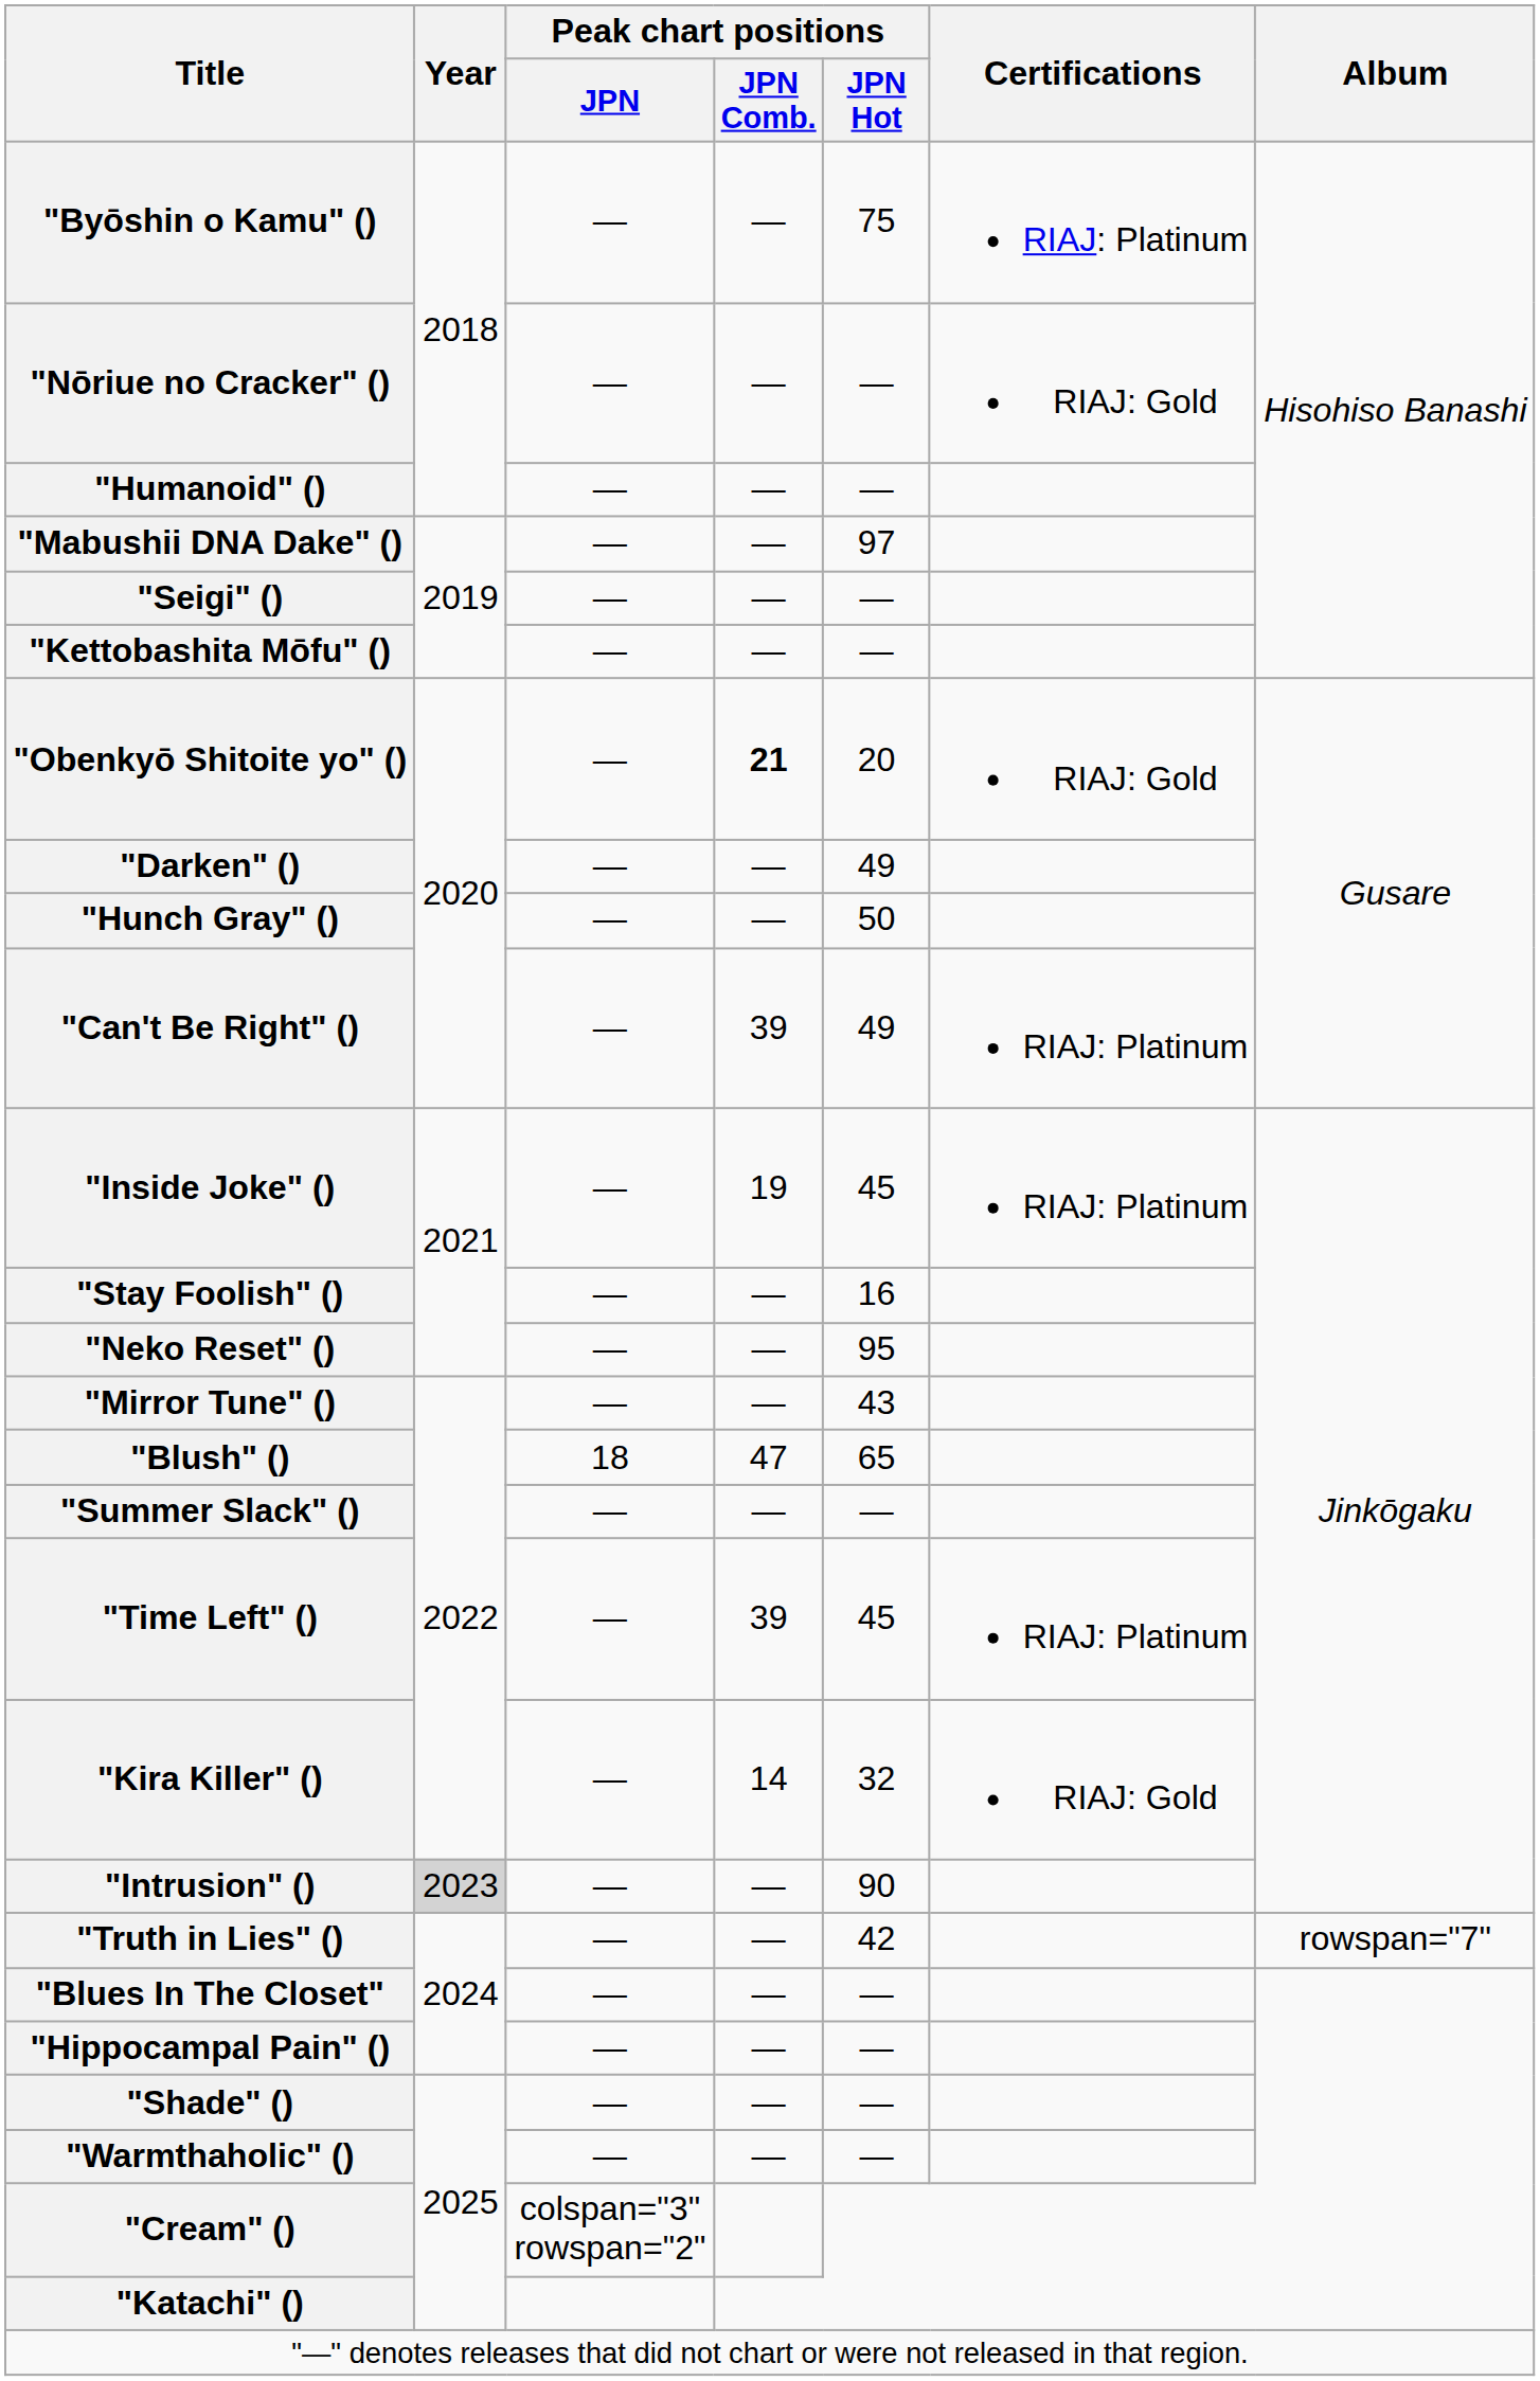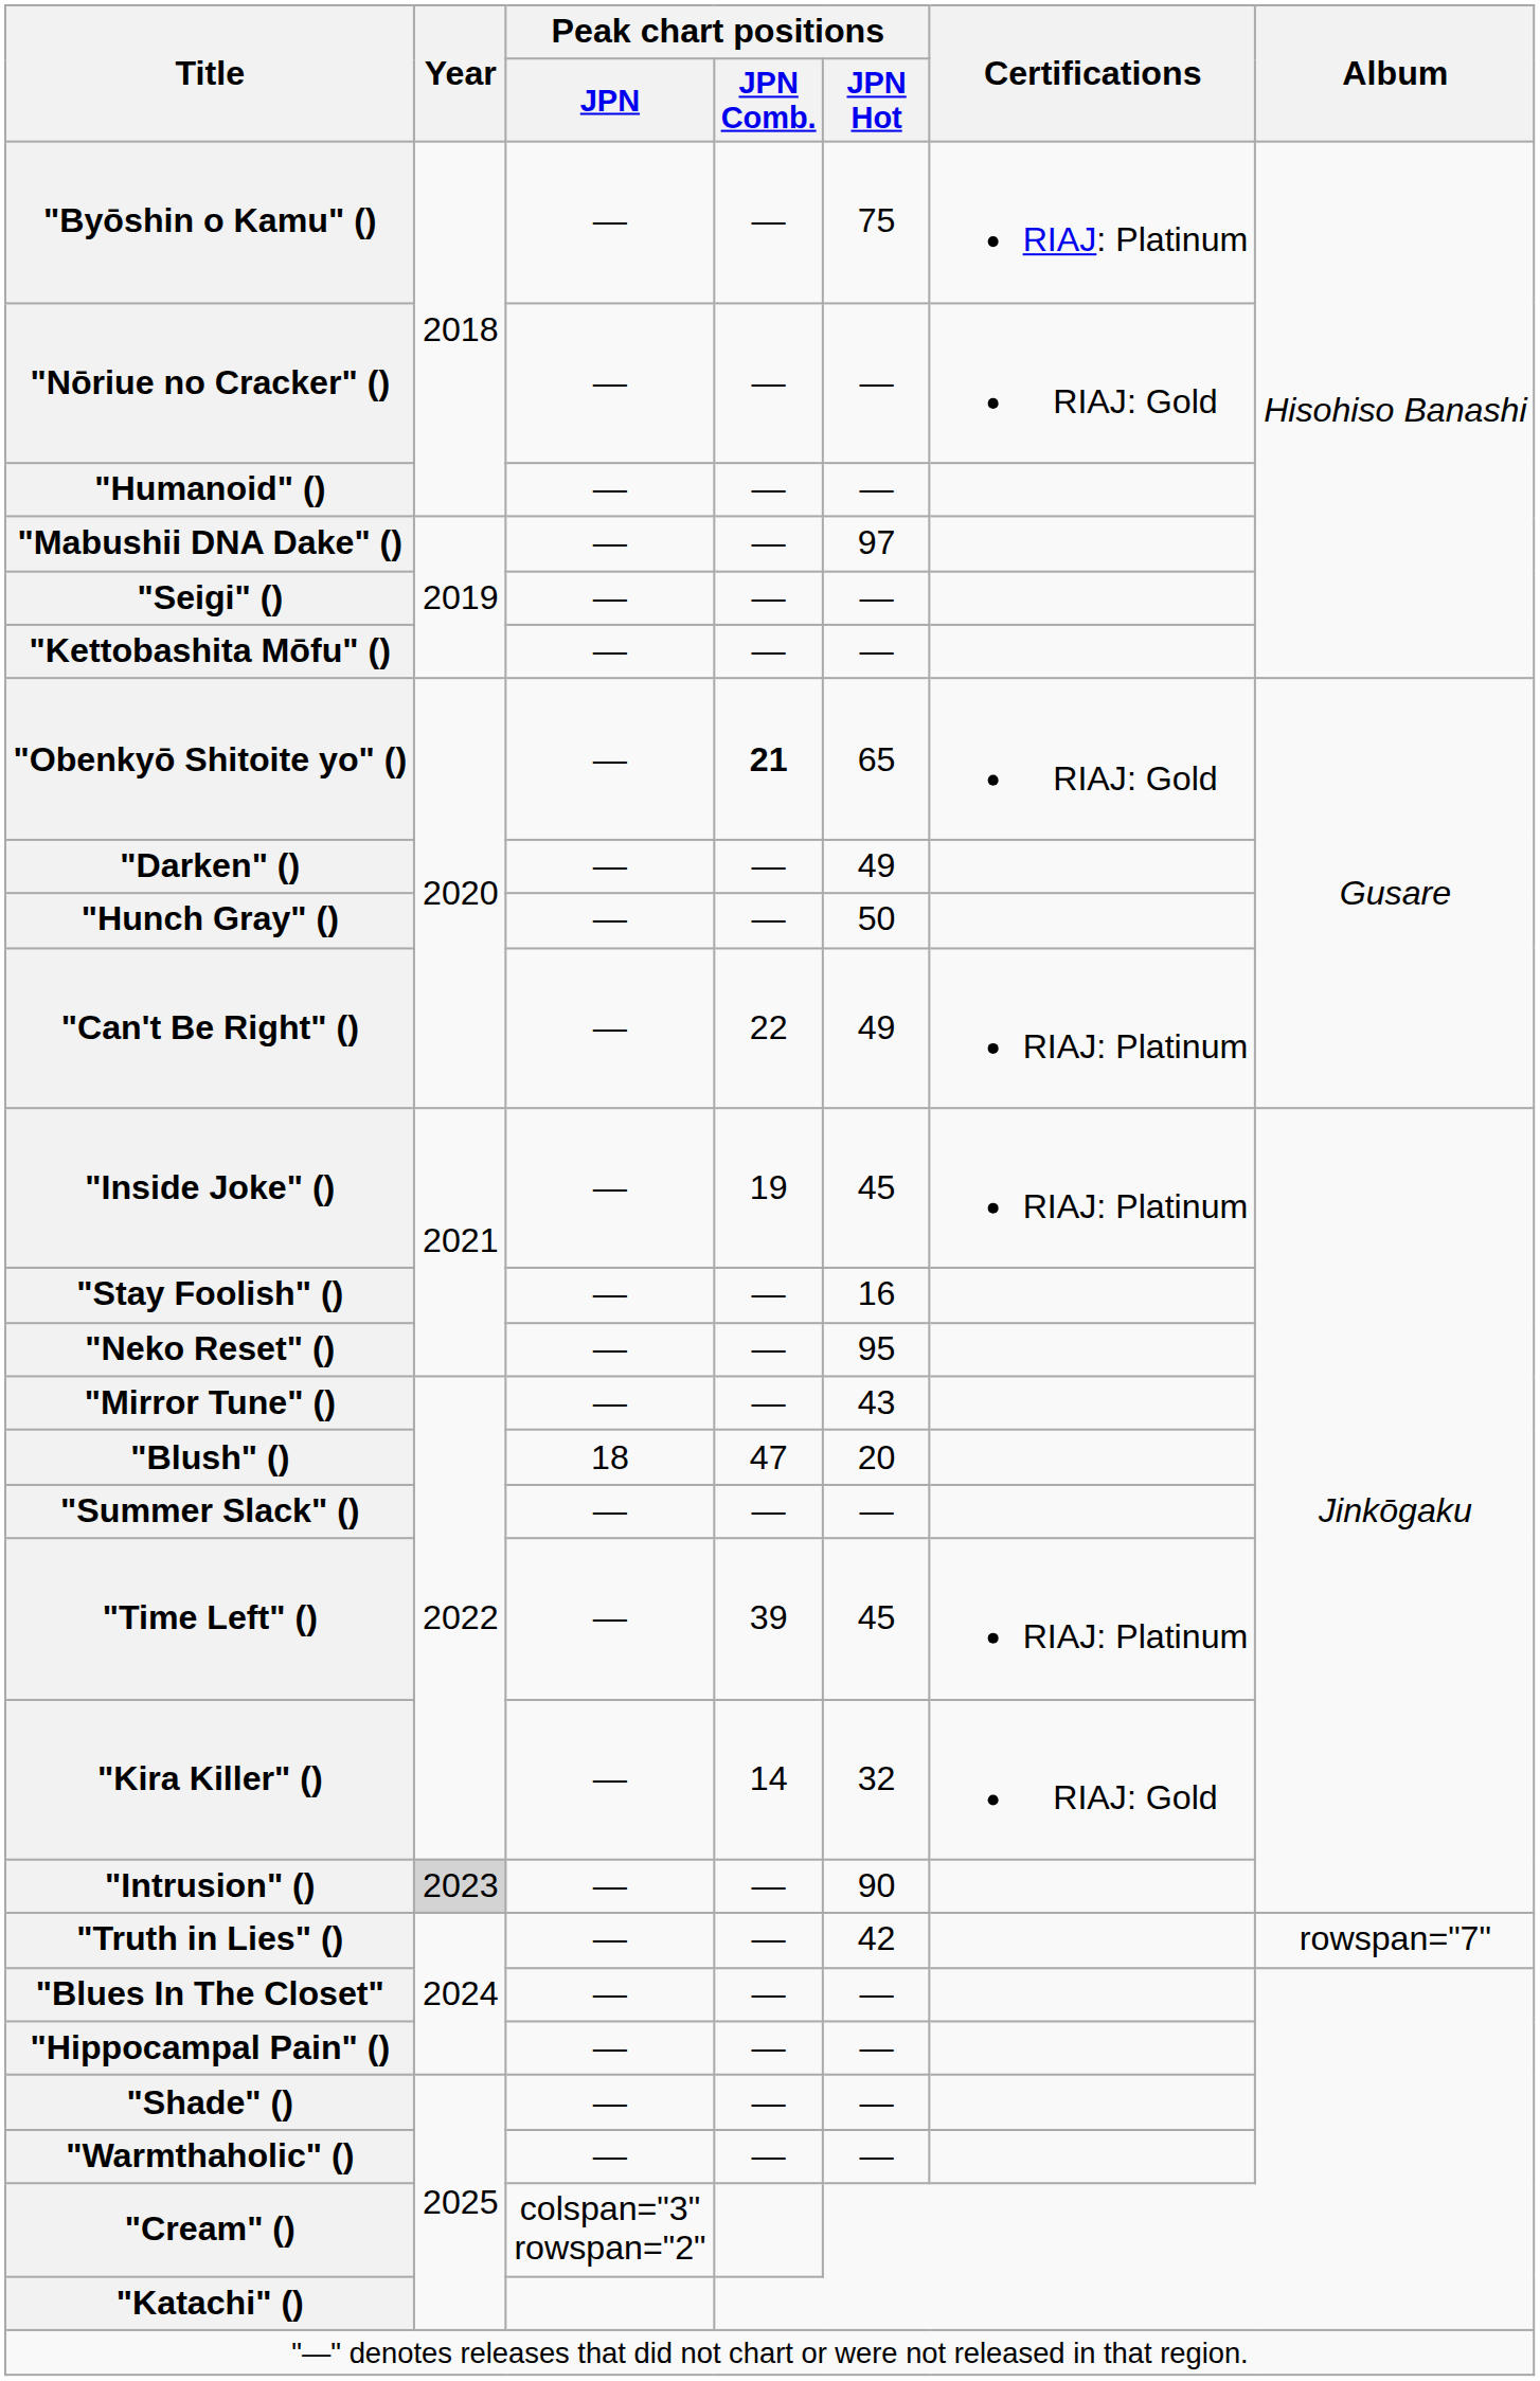"Obenkyō Shitoite yo" () | Peak chart positions / JPN Hot: 20 -> 65
"Can't Be Right" () | Peak chart positions / JPN Comb.: 39 -> 22
"Blush" () | Peak chart positions / JPN Hot: 65 -> 20
